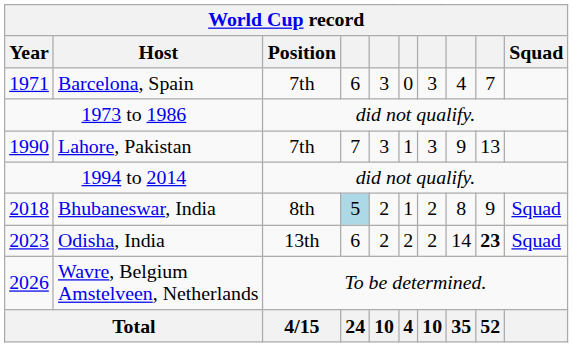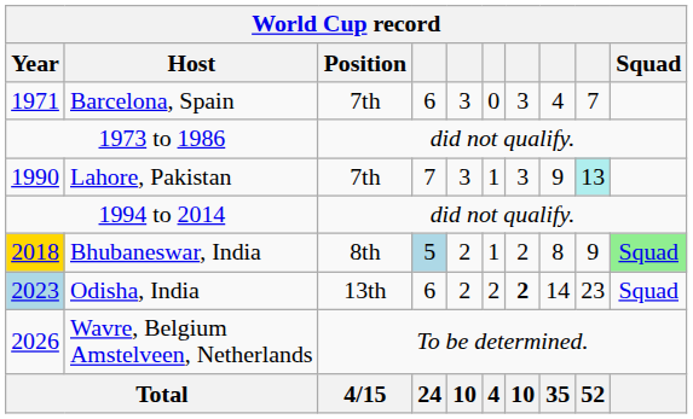Lahore, Pakistan | column 9: no background -> paleturquoise background
Bhubaneswar, India | Year: no background -> gold background
Bhubaneswar, India | Squad: no background -> lightgreen background
Odisha, India | Year: no background -> lightblue background
Odisha, India | column 7: normal -> bold
Odisha, India | column 9: bold -> normal
